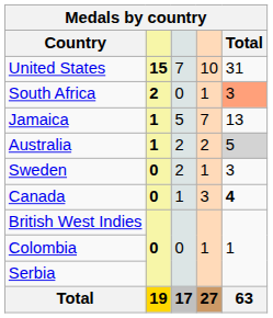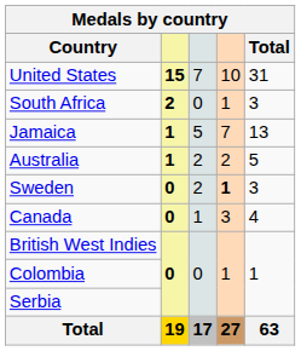South Africa | Total: lightsalmon background -> no background
Australia | Total: lightgrey background -> no background
Sweden | column 4: normal -> bold
Canada | Total: bold -> normal
